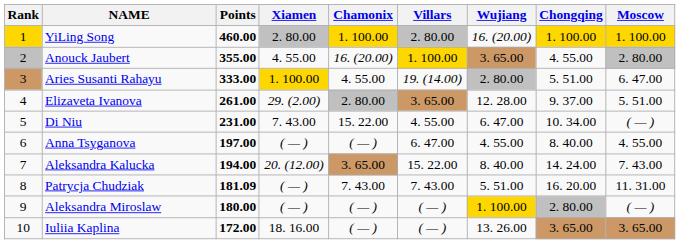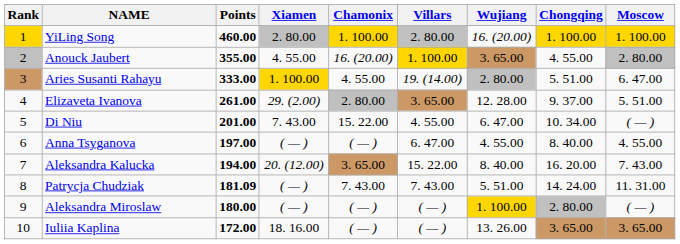Di Niu | Points: 231.00 -> 201.00
Aleksandra Kalucka | Chongqing: 14. 24.00 -> 16. 20.00
Patrycja Chudziak | Chongqing: 16. 20.00 -> 14. 24.00
